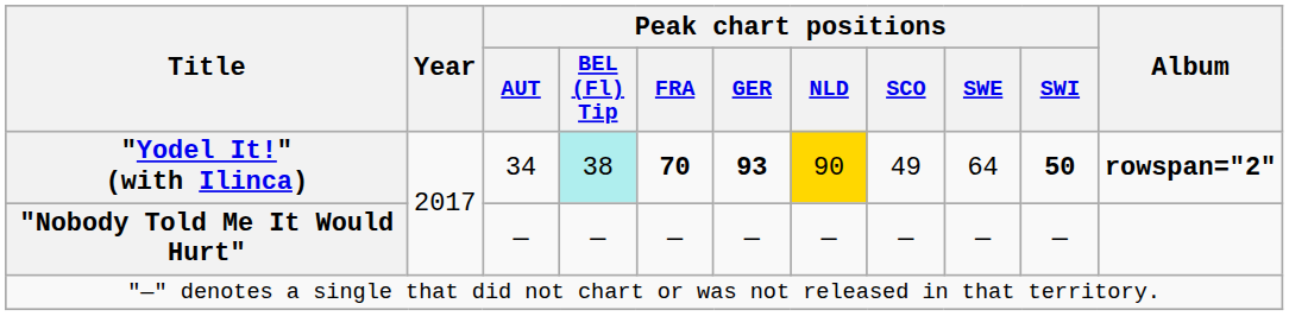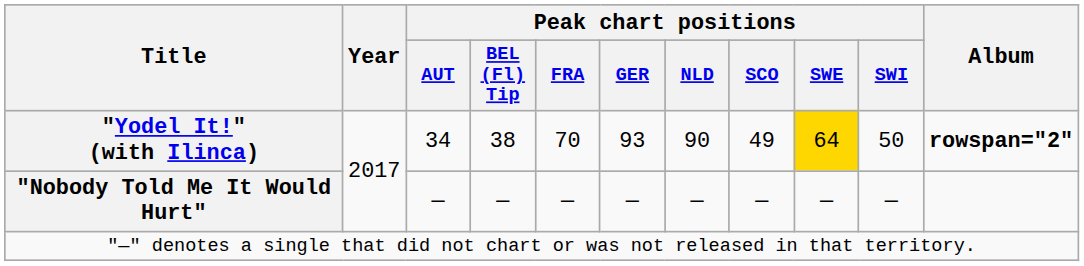"Yodel It!" (with Ilinca) | Peak chart positions / BEL (Fl) Tip: paleturquoise background -> no background
"Yodel It!" (with Ilinca) | Peak chart positions / FRA: bold -> normal
"Yodel It!" (with Ilinca) | Peak chart positions / GER: bold -> normal
"Yodel It!" (with Ilinca) | Peak chart positions / NLD: gold background -> no background
"Yodel It!" (with Ilinca) | Peak chart positions / SWE: no background -> gold background
"Yodel It!" (with Ilinca) | Peak chart positions / SWI: bold -> normal
